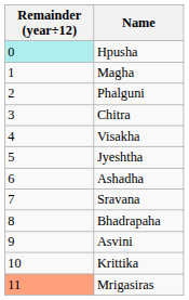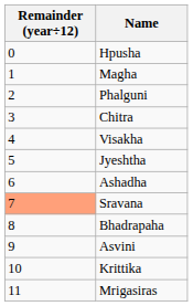Hpusha | Remainder (year÷12): paleturquoise background -> no background
Sravana | Remainder (year÷12): no background -> lightsalmon background
Mrigasiras | Remainder (year÷12): lightsalmon background -> no background
